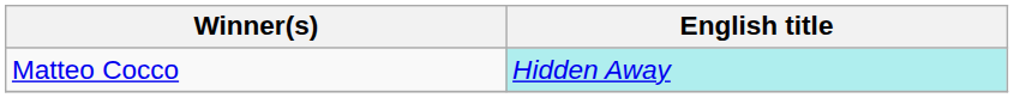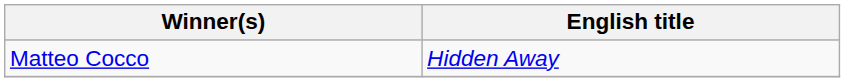Matteo Cocco | English title: paleturquoise background -> no background
